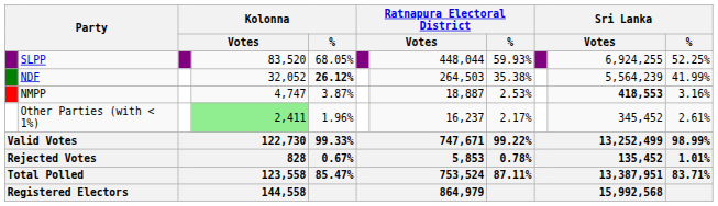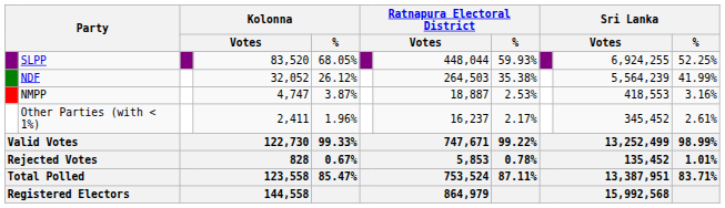NDF | Kolonna / %: bold -> normal
NMPP | column 10: bold -> normal
Other Parties (with < 1%) | column 4: lightgreen background -> no background
